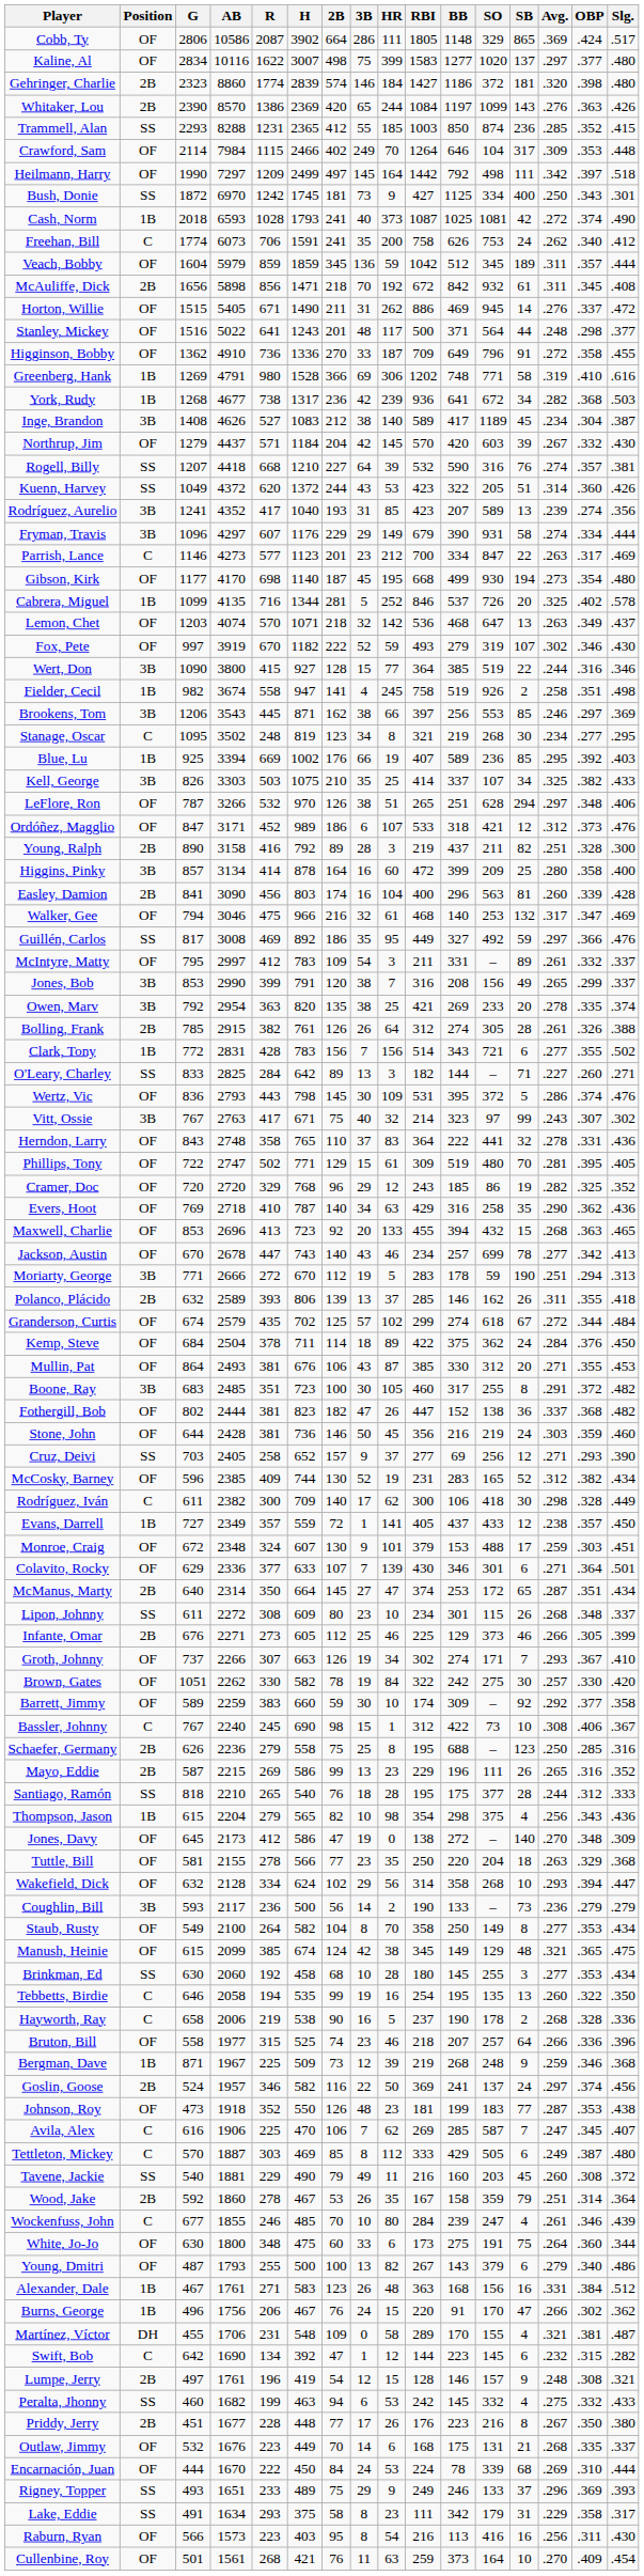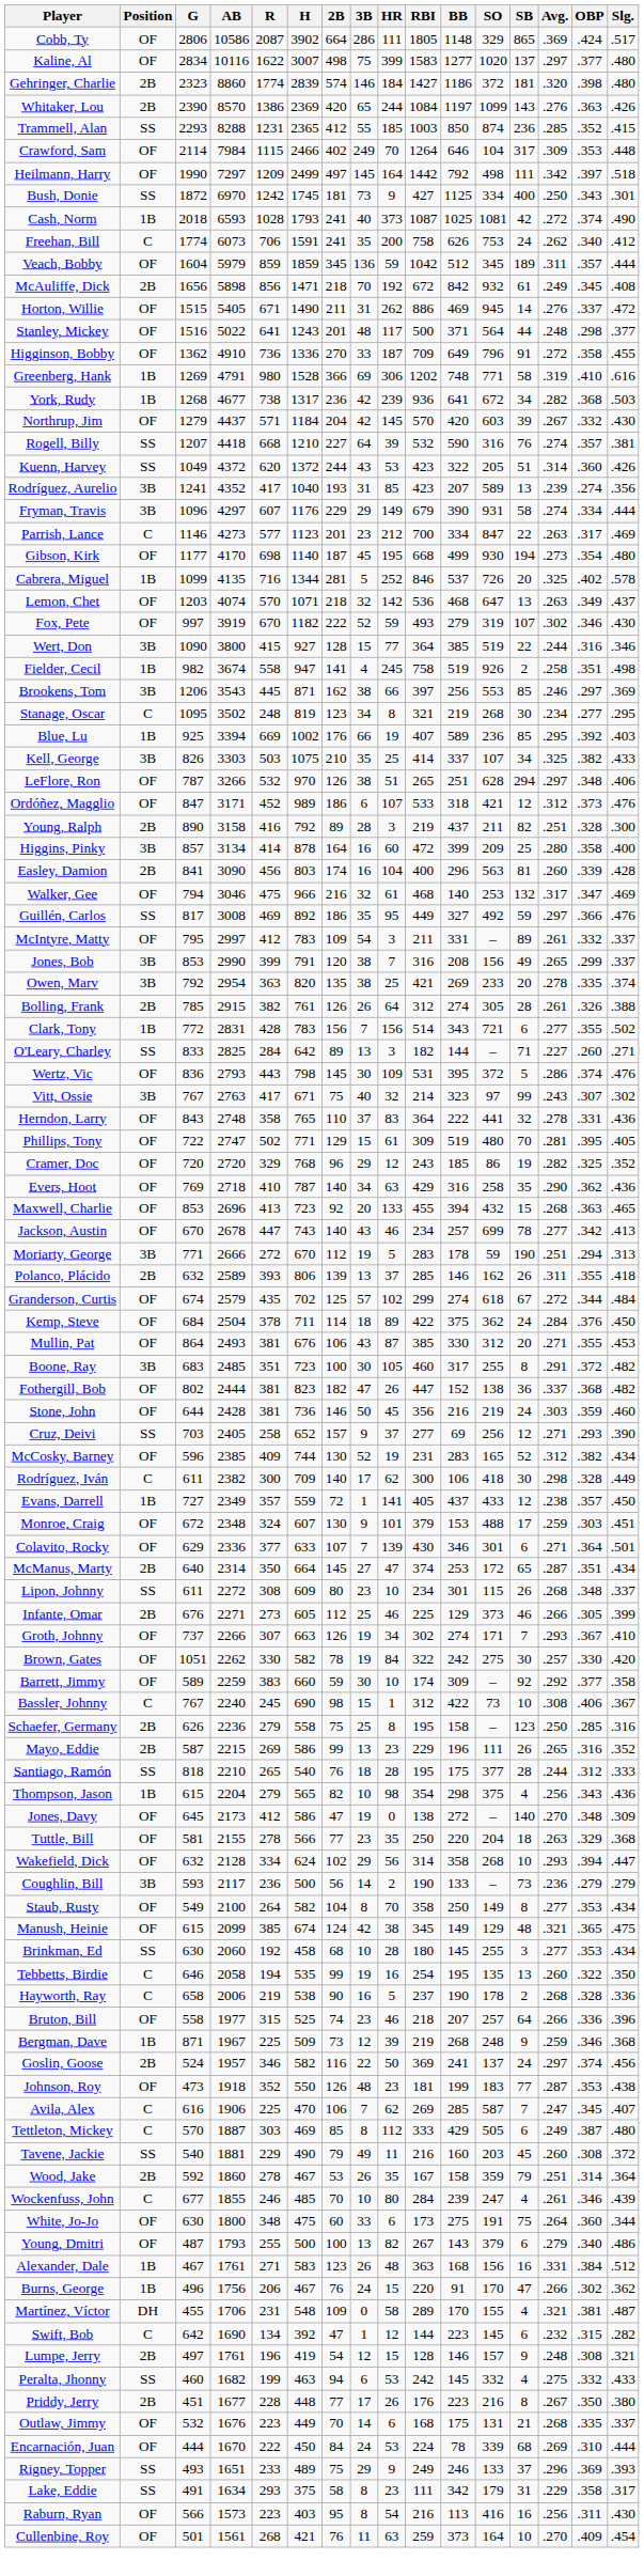McAuliffe, Dick | Avg.: .311 -> .249
- row: Inge, Brandon | 3B | 1408 | 4626 | 527 | 1083 | 212 | 38 | 140 | 589 | 417 | 1189 | 45 | .234 | .304 | .387
Schaefer, Germany | BB: 688 -> 158
